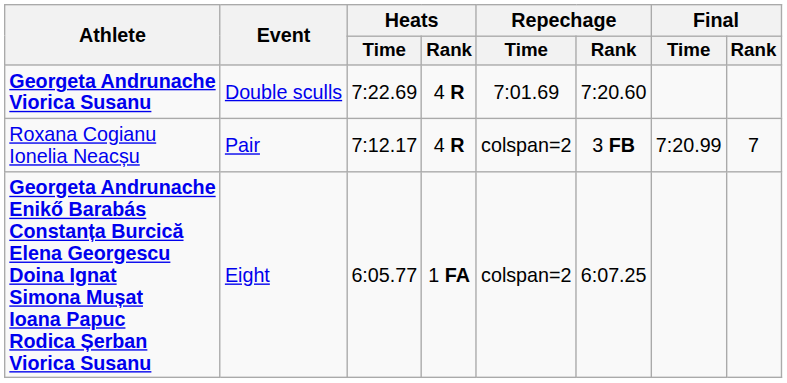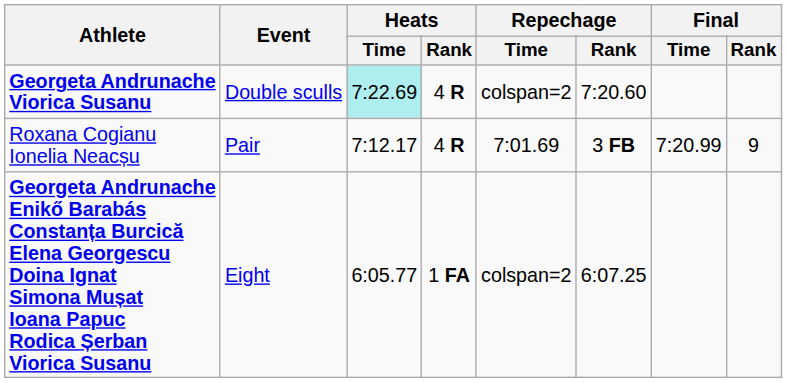Georgeta Andrunache Viorica Susanu | Heats / Time: no background -> paleturquoise background
Georgeta Andrunache Viorica Susanu | Repechage / Time: 7:01.69 -> colspan=2
Roxana Cogianu Ionelia Neacșu | Repechage / Time: colspan=2 -> 7:01.69
Roxana Cogianu Ionelia Neacșu | Final / Rank: 7 -> 9
